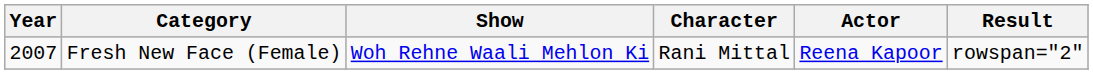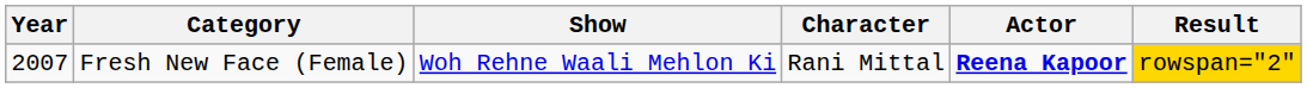Fresh New Face (Female) | Actor: normal -> bold
Fresh New Face (Female) | Result: no background -> gold background
